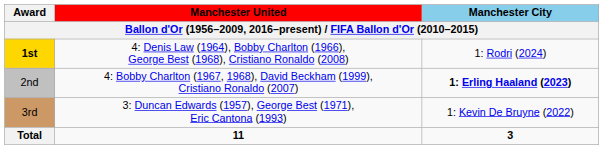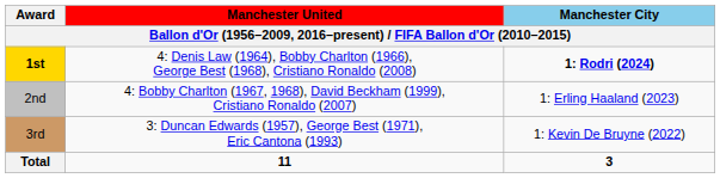1st | Manchester City: normal -> bold
2nd | Manchester City: bold -> normal
